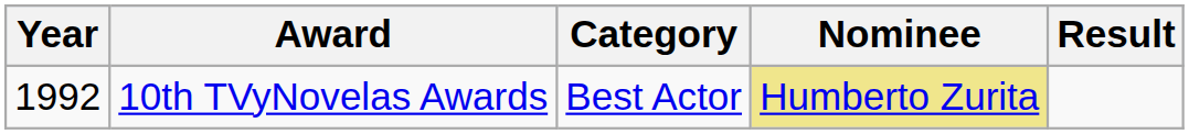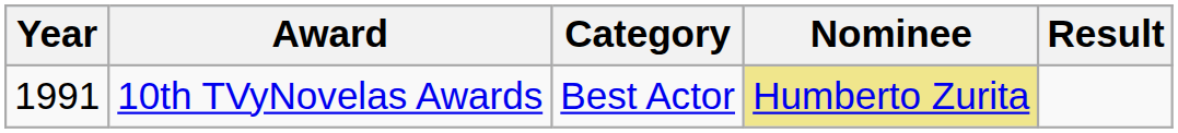10th TVyNovelas Awards | Year: 1992 -> 1991
